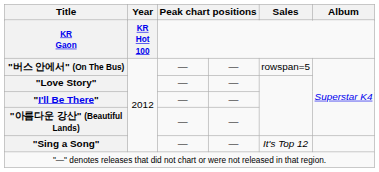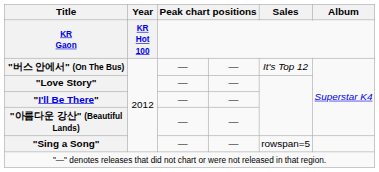"버스 안에서" (On The Bus) | Sales: rowspan=5 -> It's Top 12
"Sing a Song" | Sales: It's Top 12 -> rowspan=5
